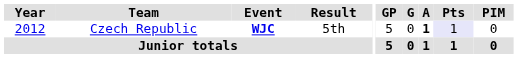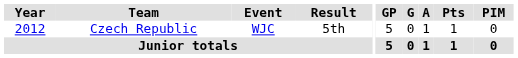Czech Republic | Event: bold -> normal
Czech Republic | A: bold -> normal
Czech Republic | Pts: lavender background -> no background
